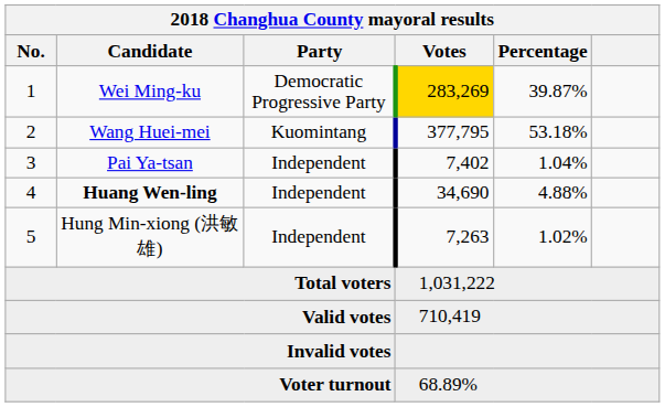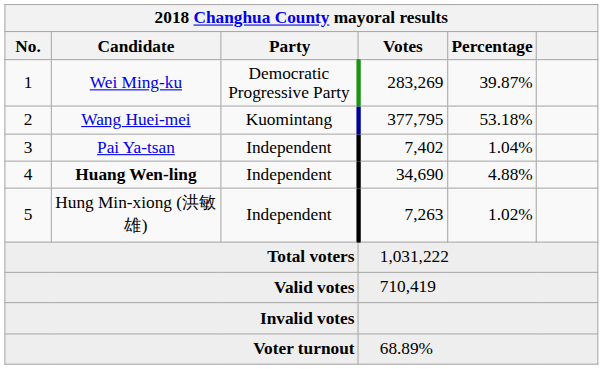Wei Ming-ku | Votes: gold background -> no background
